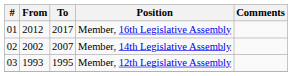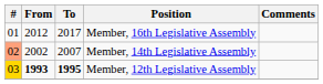Member, 14th Legislative Assembly | #: no background -> lightsalmon background
Member, 12th Legislative Assembly | #: no background -> gold background
Member, 12th Legislative Assembly | From: normal -> bold
Member, 12th Legislative Assembly | To: normal -> bold
